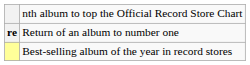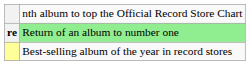row 2 | column 2: no background -> lightgreen background
